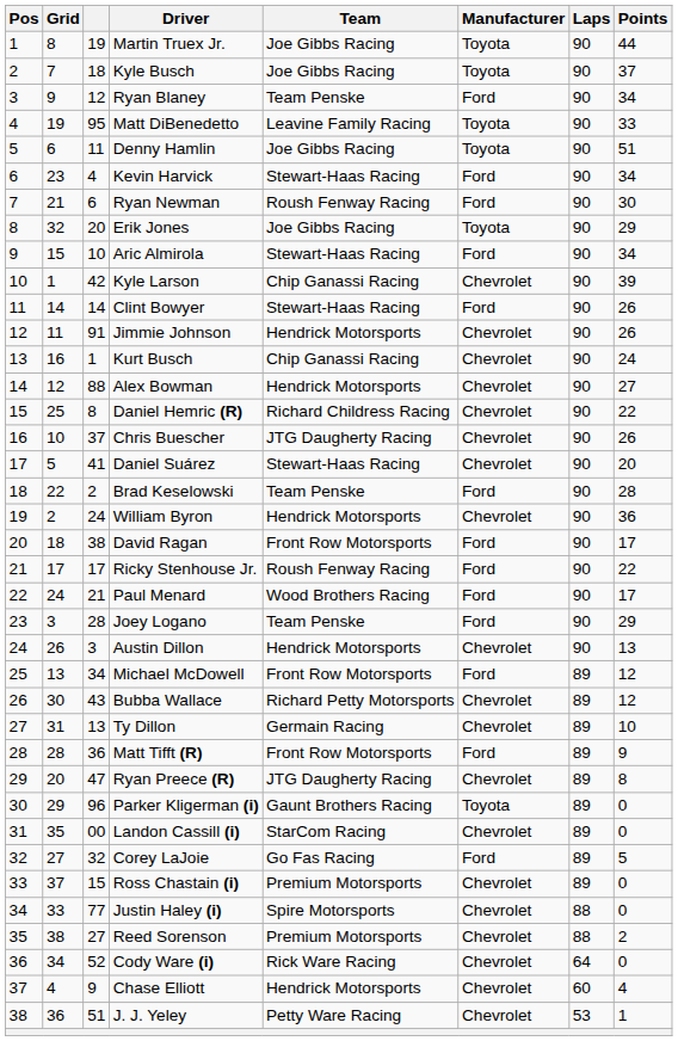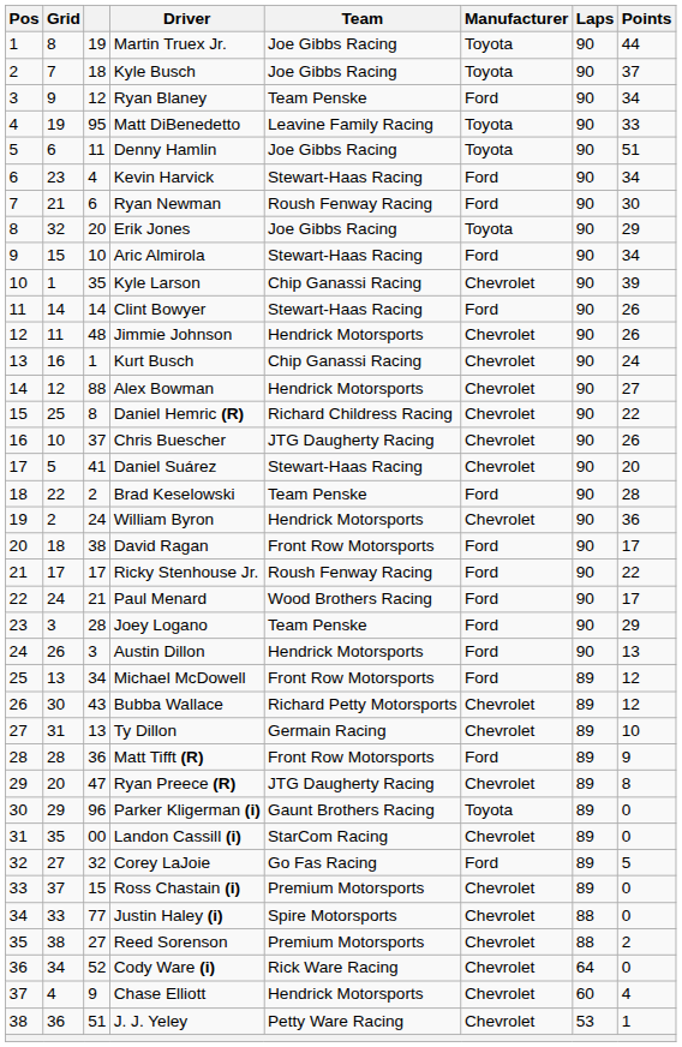Kyle Larson | column 3: 42 -> 35
Jimmie Johnson | column 3: 91 -> 48
Austin Dillon | Manufacturer: Chevrolet -> Ford
